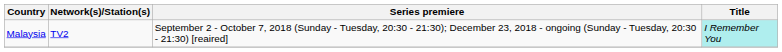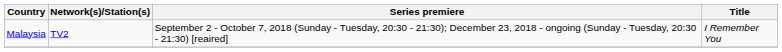Malaysia | Title: paleturquoise background -> no background
